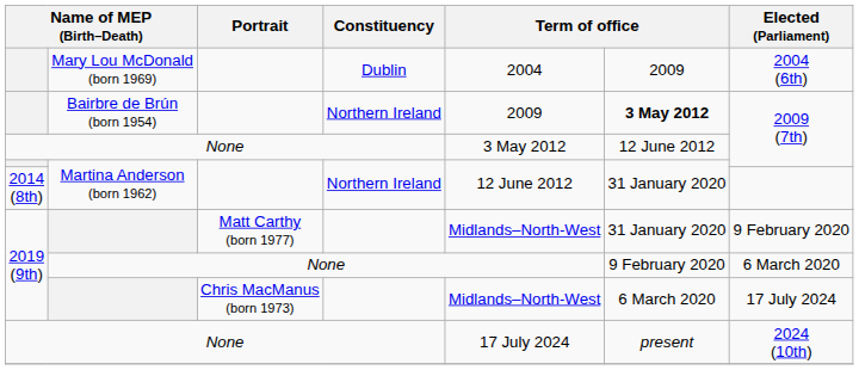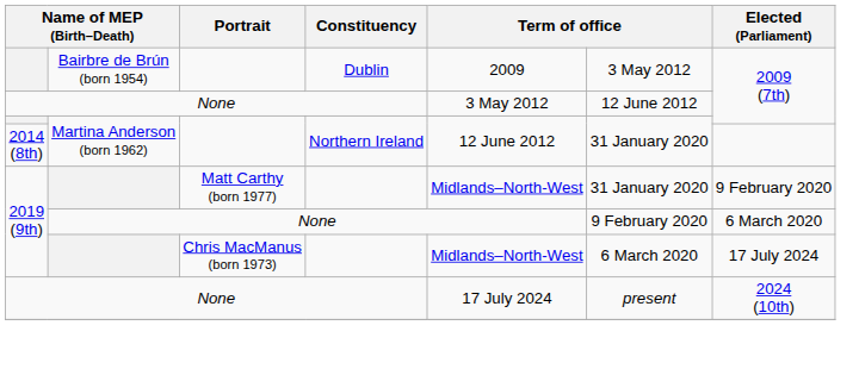- row: Mary Lou McDonald (born 1969) | Dublin | 2004 | 2009 | 2004 (6th)
Bairbre de Brún (born 1954) | Constituency: Northern Ireland -> Dublin
Bairbre de Brún (born 1954) | column 6: bold -> normal
